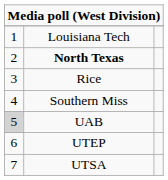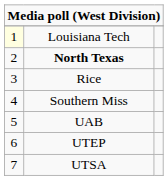Louisiana Tech | column 1: no background -> lightyellow background
UAB | column 1: lightgrey background -> no background
